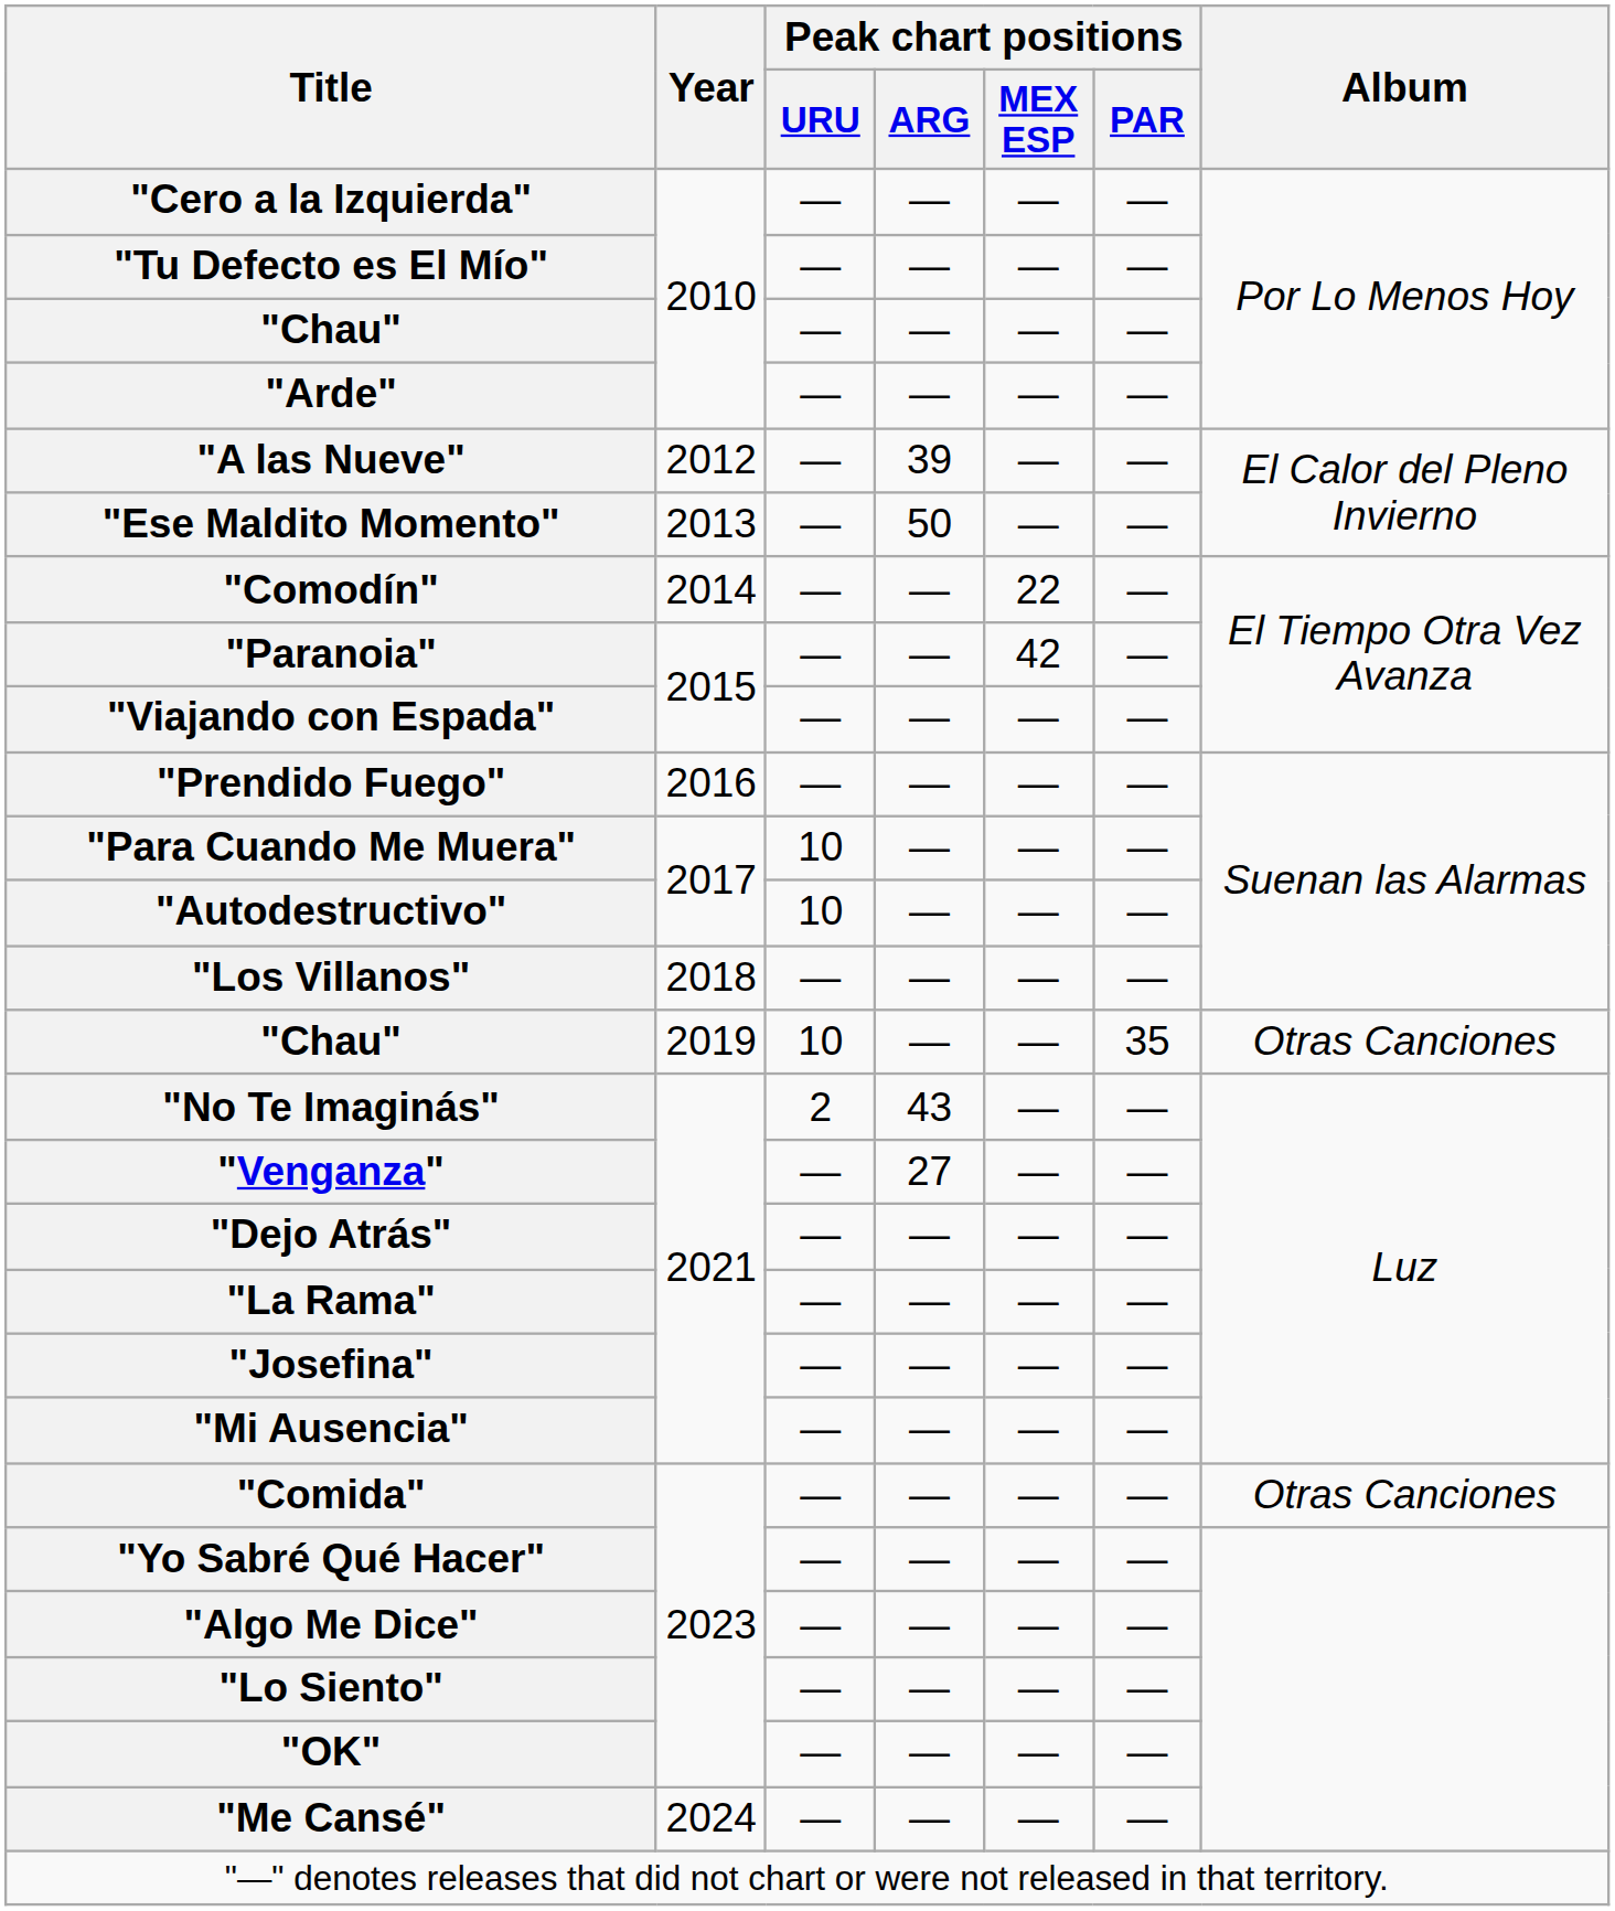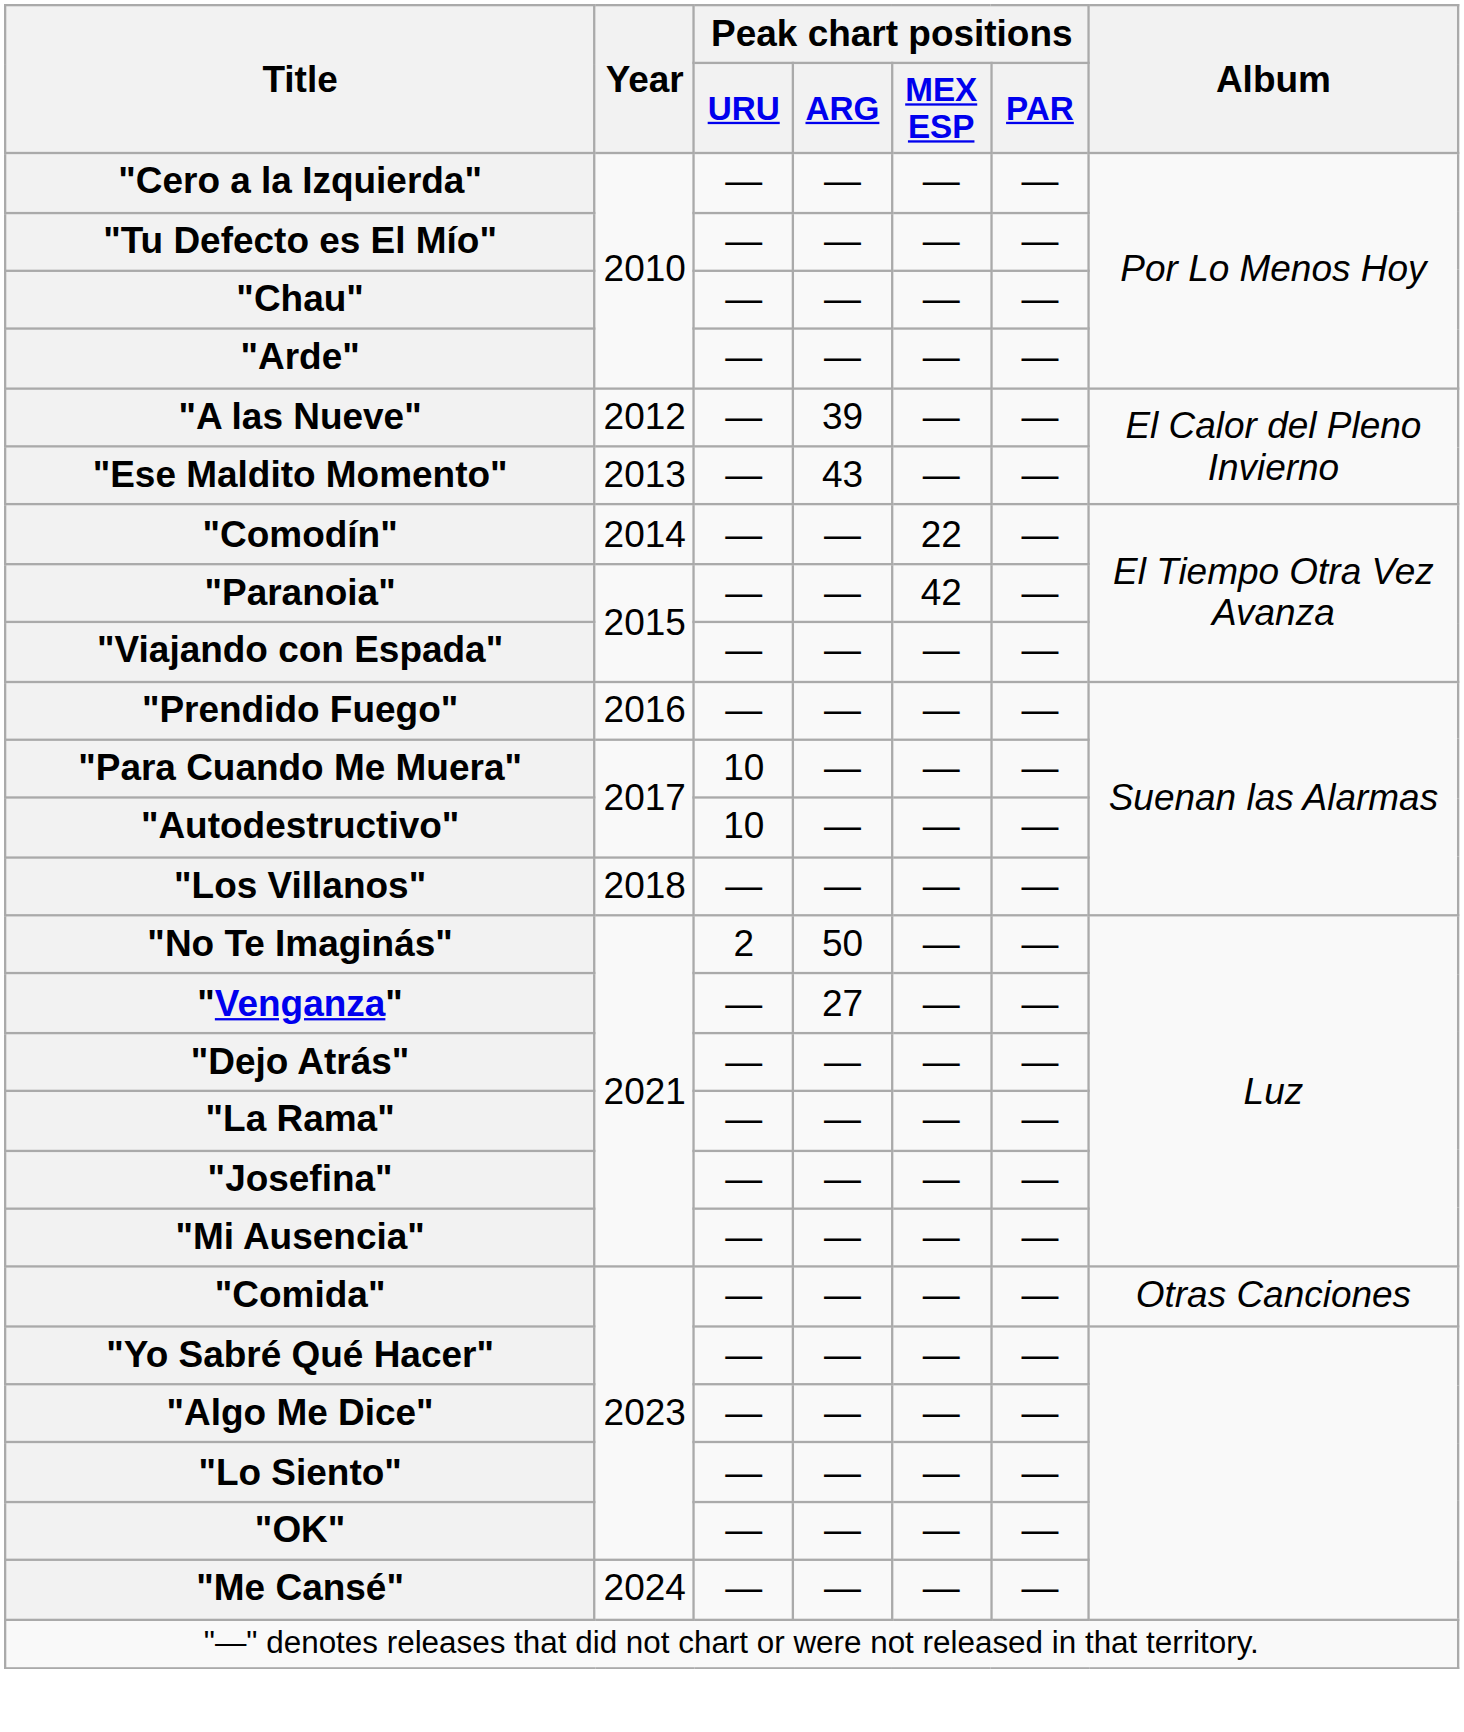"Ese Maldito Momento" | Peak chart positions / ARG: 50 -> 43
- row: "Chau" | 2019 | 10 | — | — | 35 | Otras Canciones
"No Te Imaginás" | Peak chart positions / ARG: 43 -> 50
